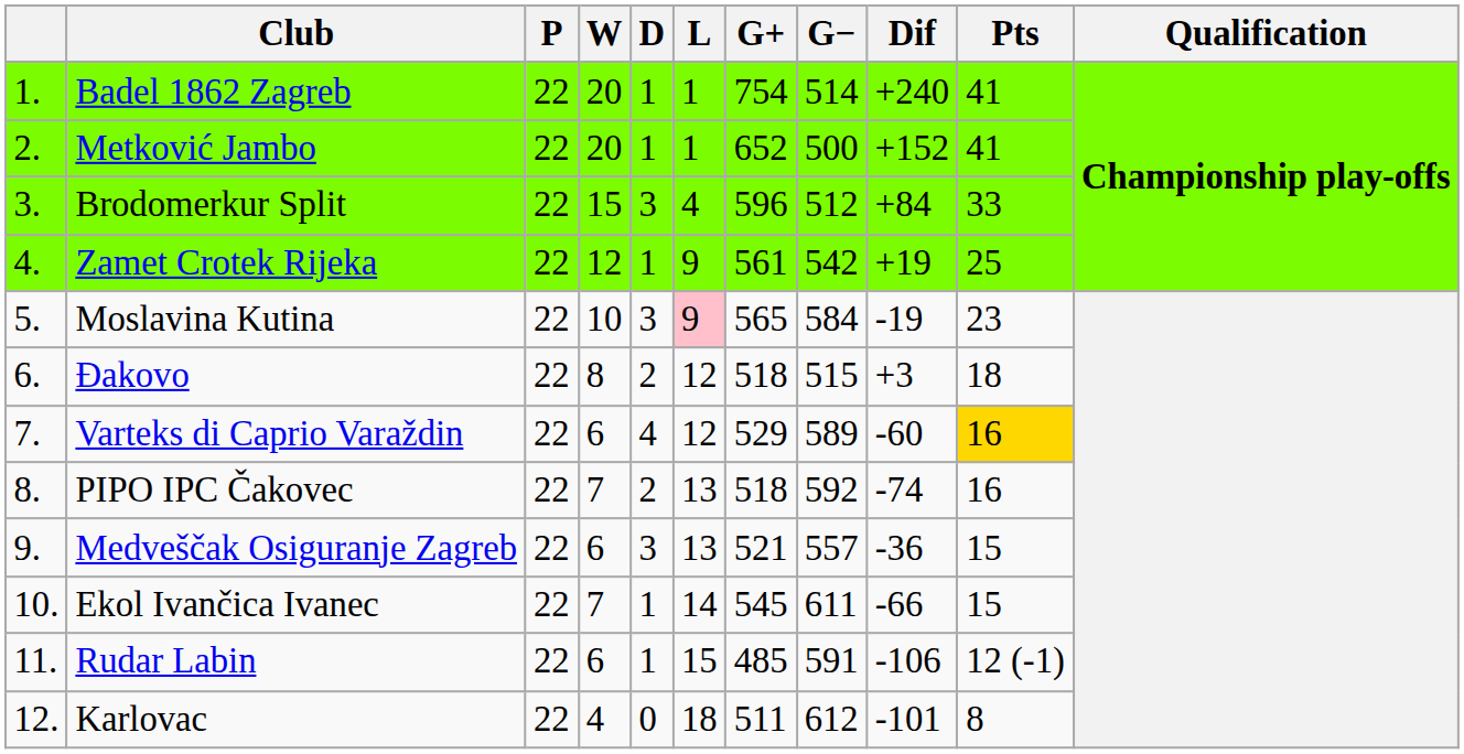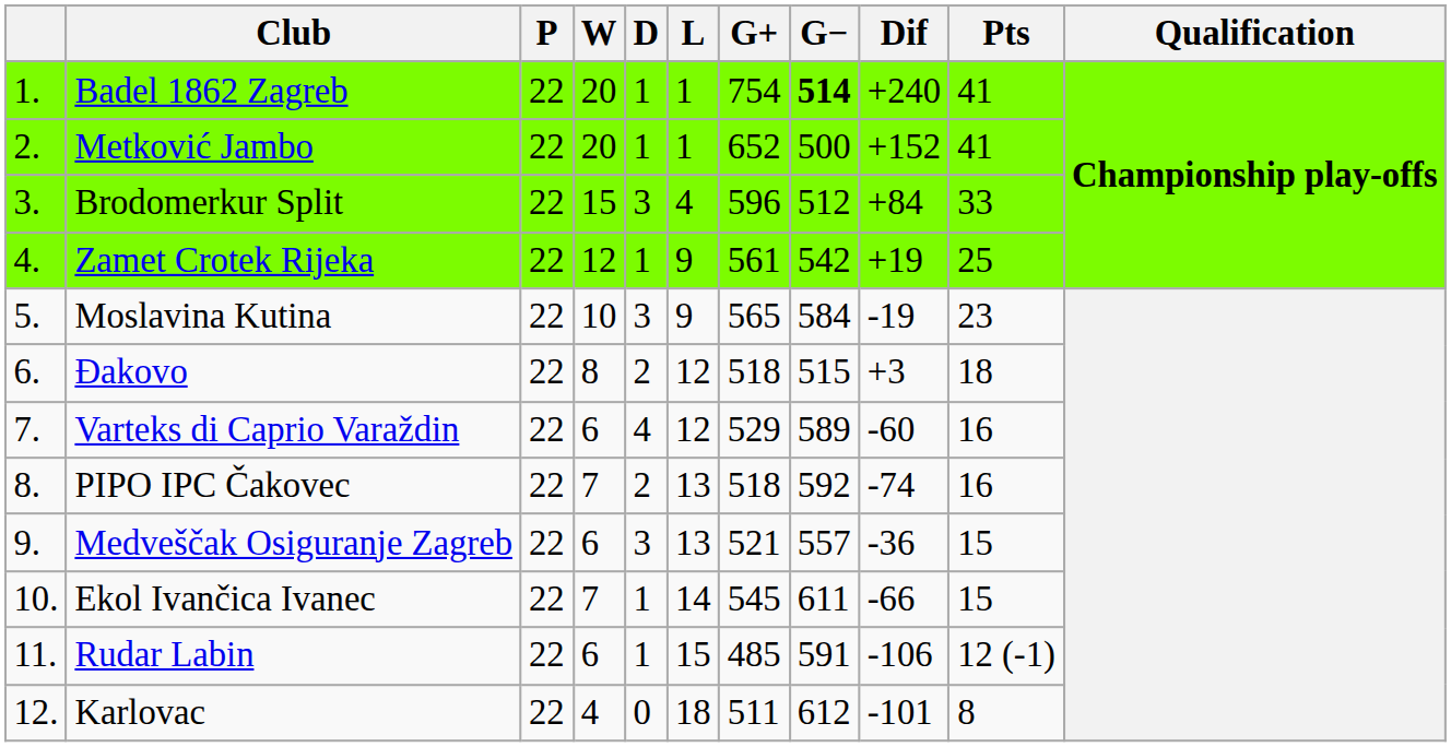Badel 1862 Zagreb | G−: normal -> bold
Moslavina Kutina | L: pink background -> no background
Varteks di Caprio Varaždin | Pts: gold background -> no background
